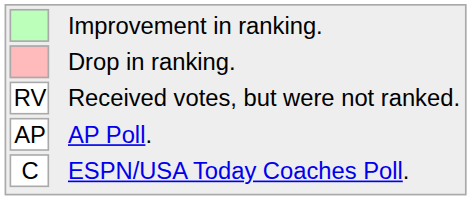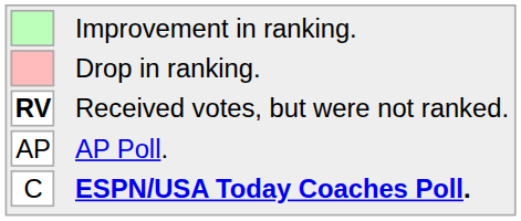RV | column 1: normal -> bold
C | column 2: normal -> bold
